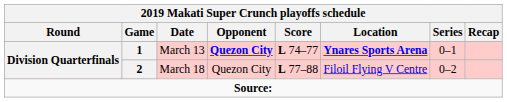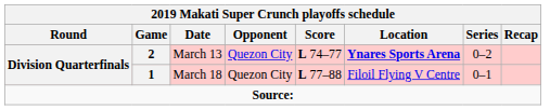March 13 | Game: 1 -> 2
March 13 | Opponent: bold -> normal
March 13 | Series: 0–1 -> 0–2
March 18 | Game: 2 -> 1
March 18 | Series: 0–2 -> 0–1
